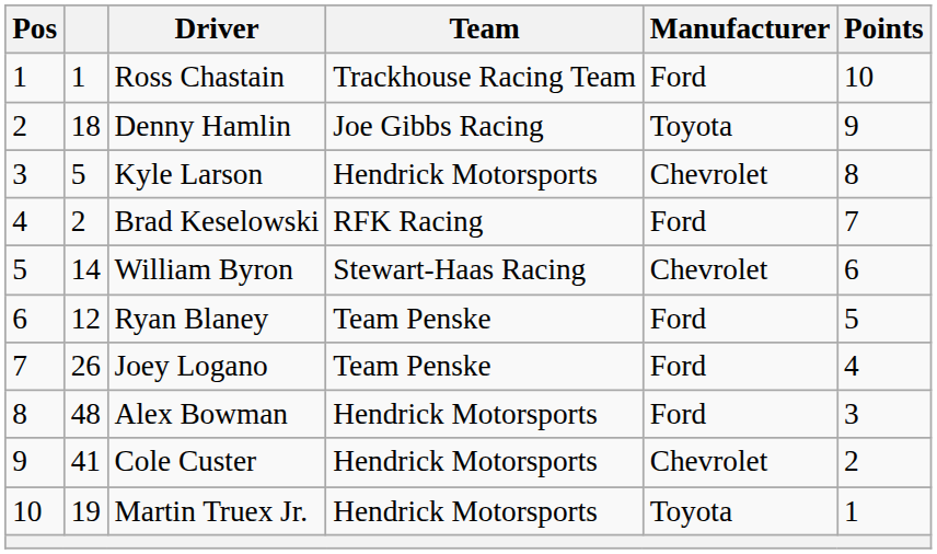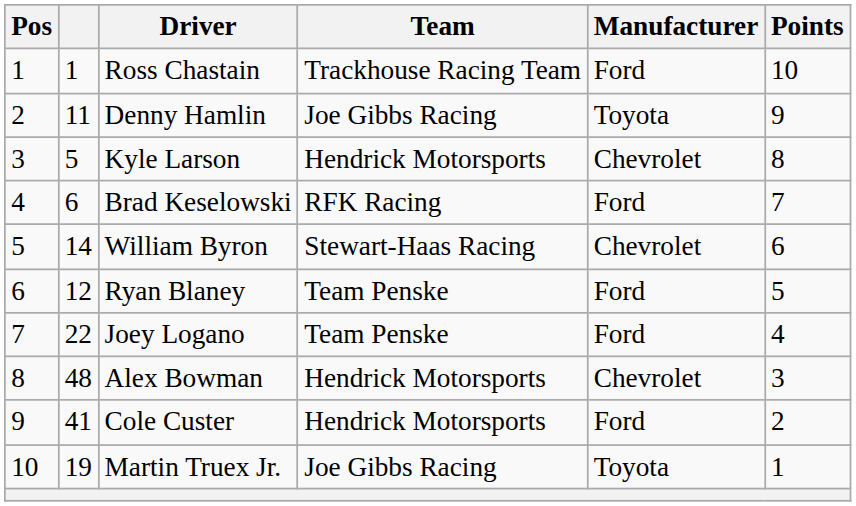Denny Hamlin | column 2: 18 -> 11
Brad Keselowski | column 2: 2 -> 6
Joey Logano | column 2: 26 -> 22
Alex Bowman | Manufacturer: Ford -> Chevrolet
Cole Custer | Manufacturer: Chevrolet -> Ford
Martin Truex Jr. | Team: Hendrick Motorsports -> Joe Gibbs Racing
